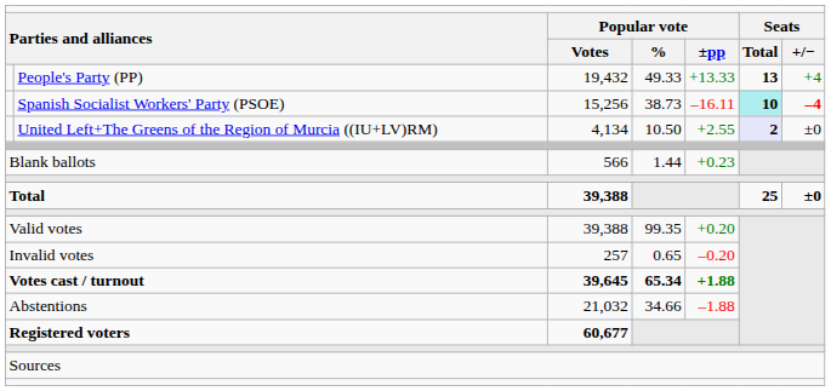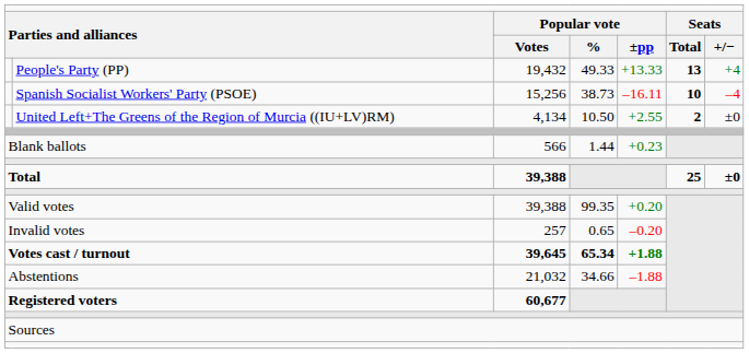Spanish Socialist Workers' Party (PSOE) | column 6: paleturquoise background -> no background
Spanish Socialist Workers' Party (PSOE) | column 7: bold -> normal
United Left+The Greens of the Region of Murcia ((IU+LV)RM) | column 6: lavender background -> no background
